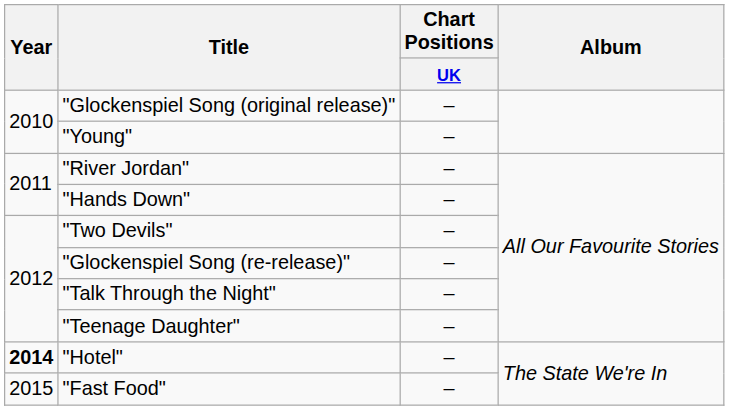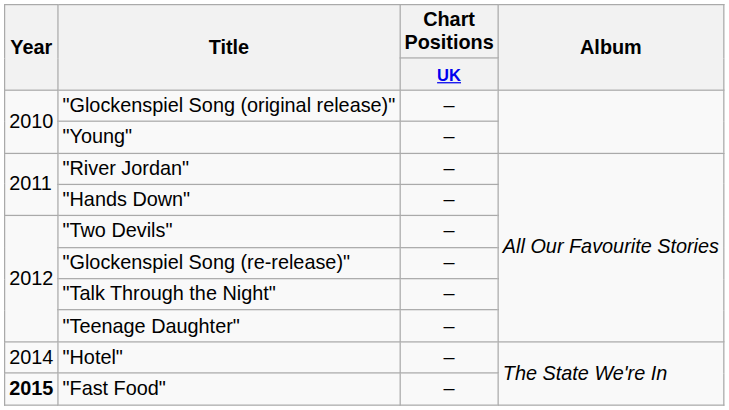"Hotel" | Year: bold -> normal
"Fast Food" | Year: normal -> bold
